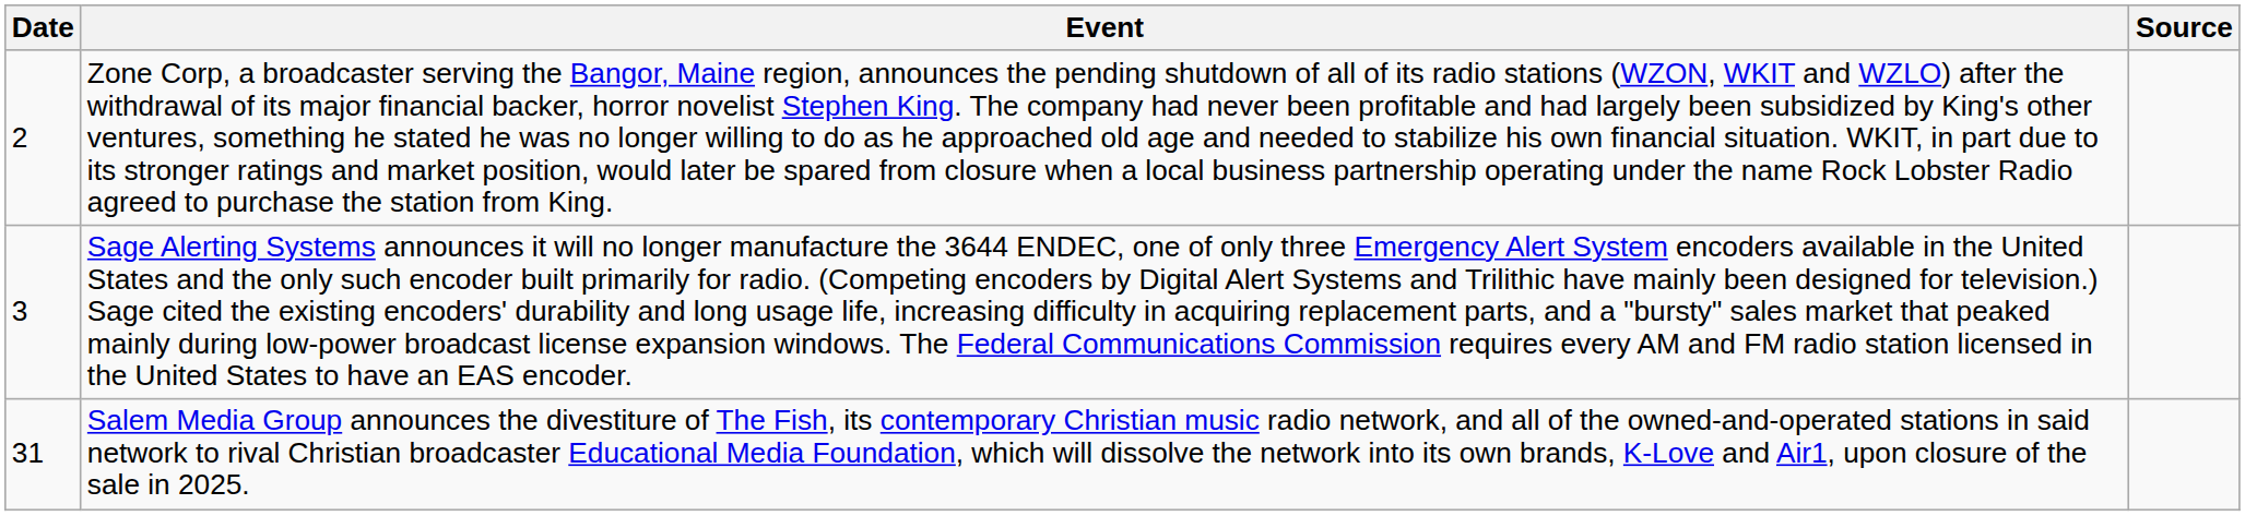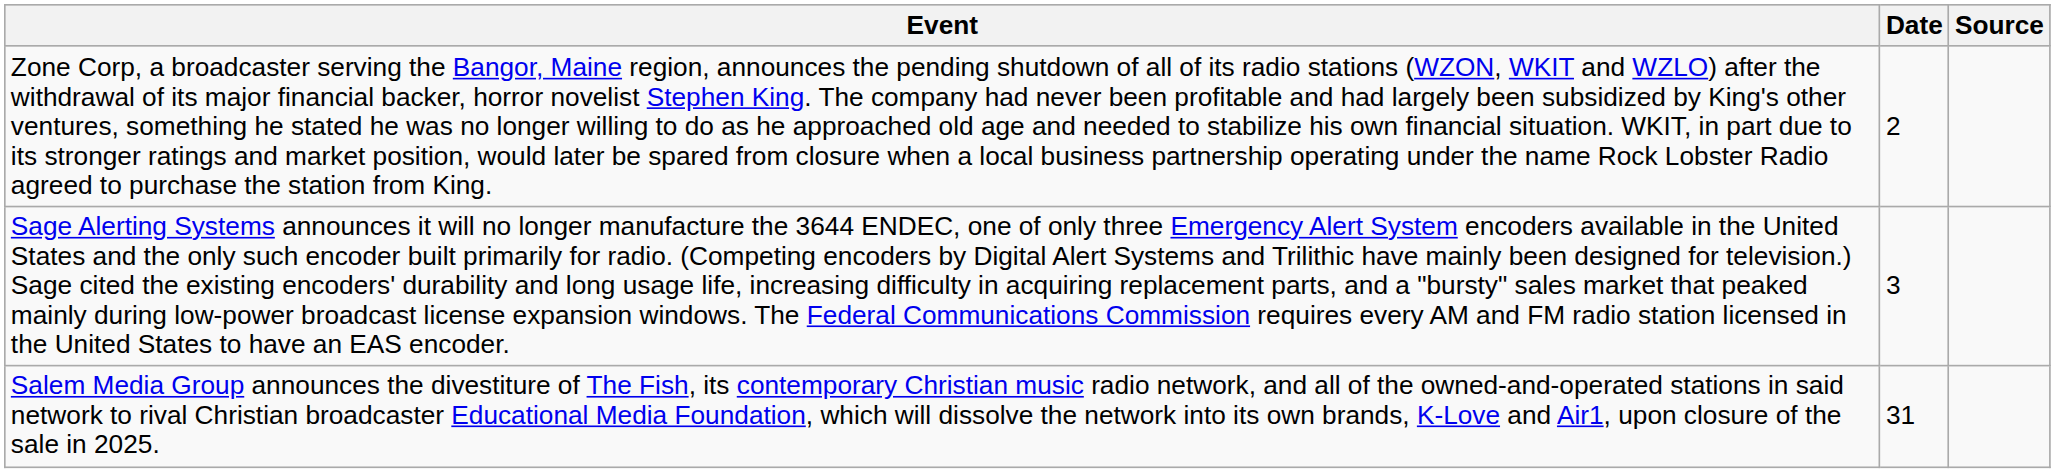columns swapped: Date <-> Event
